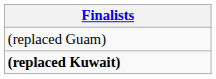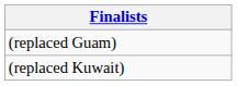row 3 | column 1: bold -> normal
